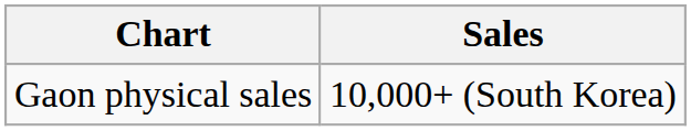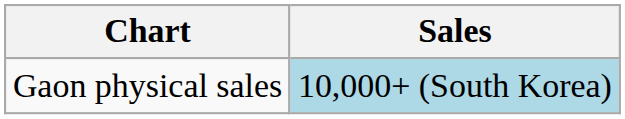Gaon physical sales | Sales: no background -> lightblue background
